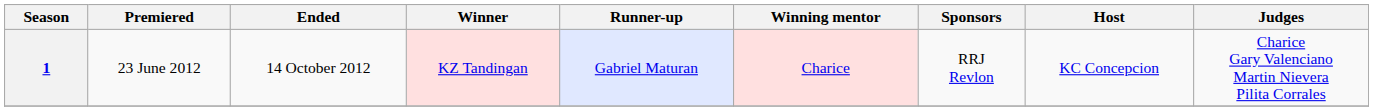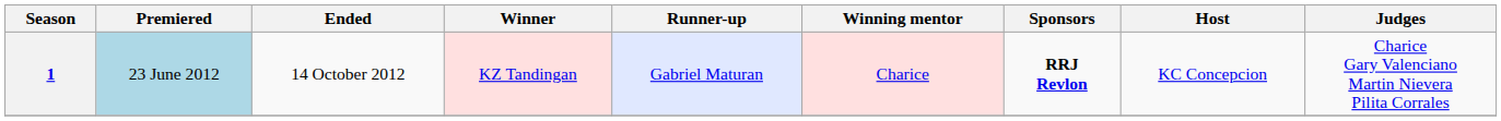1 | Premiered: no background -> lightblue background
1 | Sponsors: normal -> bold
